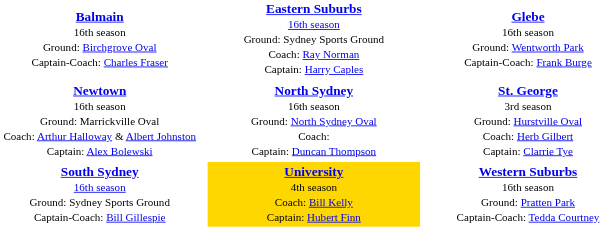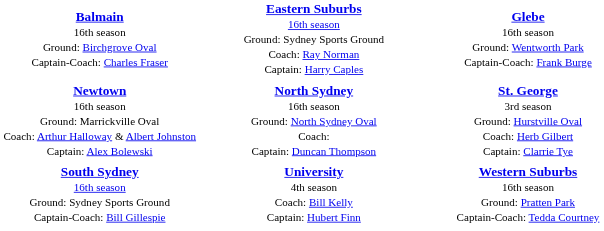row 3 | column 2: gold background -> no background
